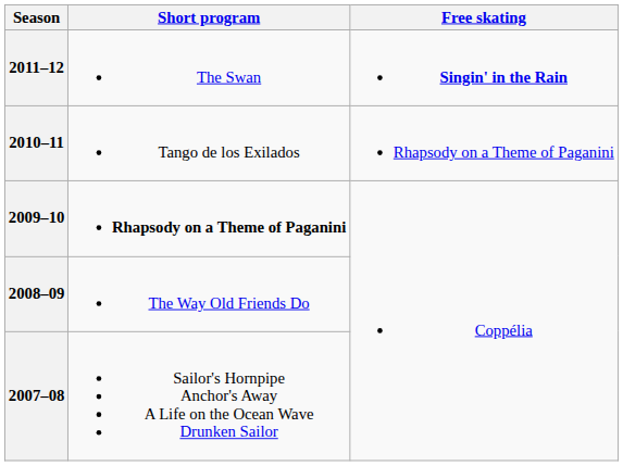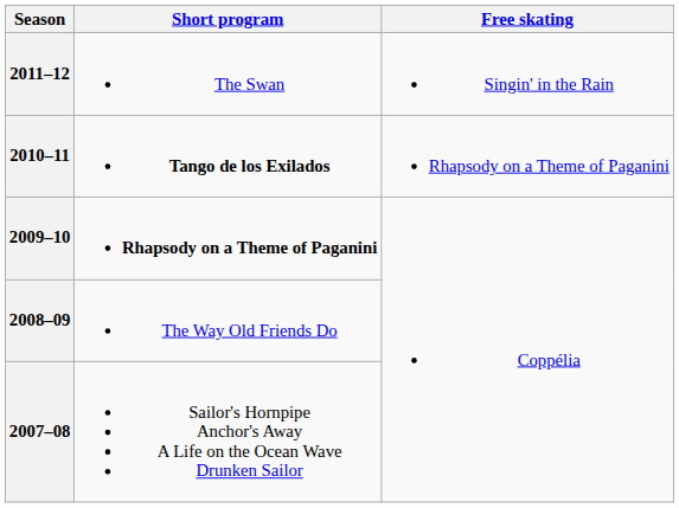2011–12 | Free skating: bold -> normal
2010–11 | Short program: normal -> bold
